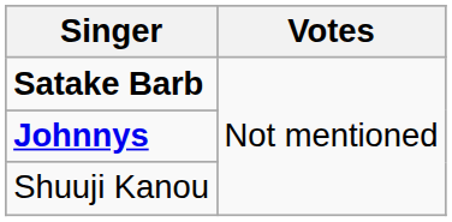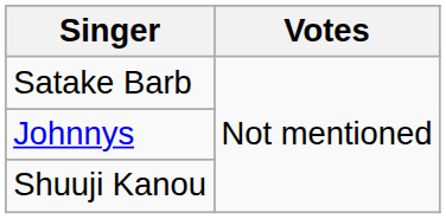Satake Barb | Singer: bold -> normal
Johnnys | Singer: bold -> normal
